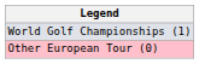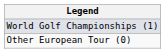row 3 | column 1: pink background -> no background
